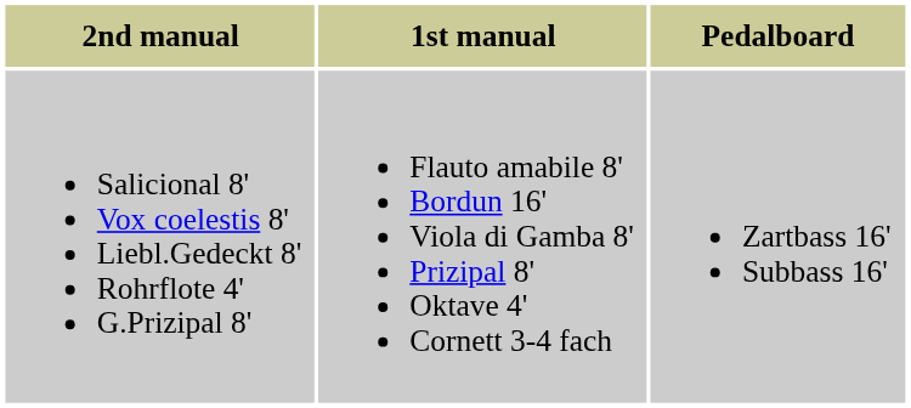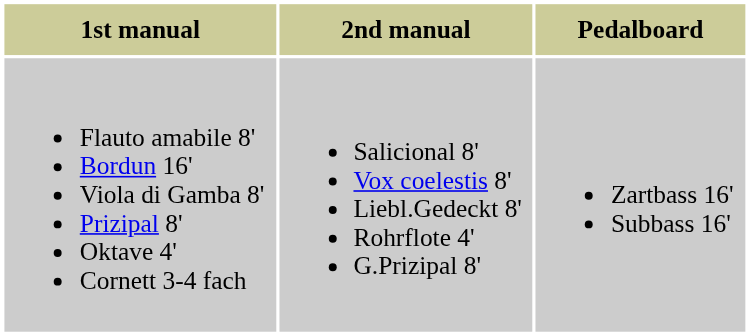columns swapped: 1st manual <-> 2nd manual
